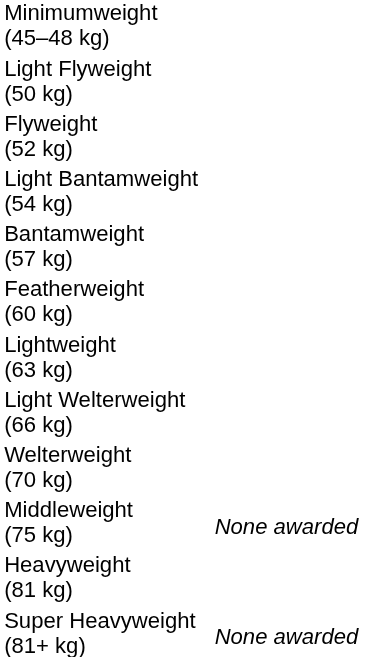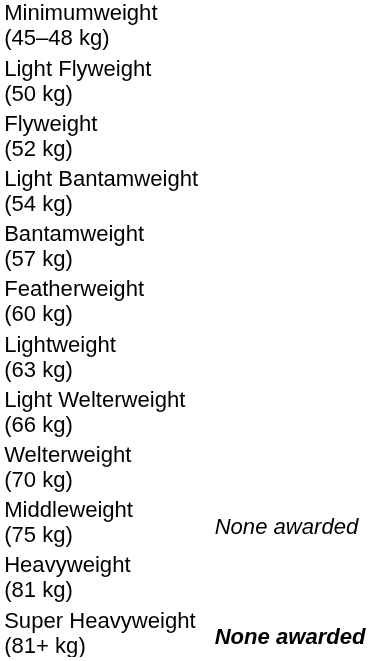Super Heavyweight (81+ kg) / None awarded | column 2: normal -> bold
